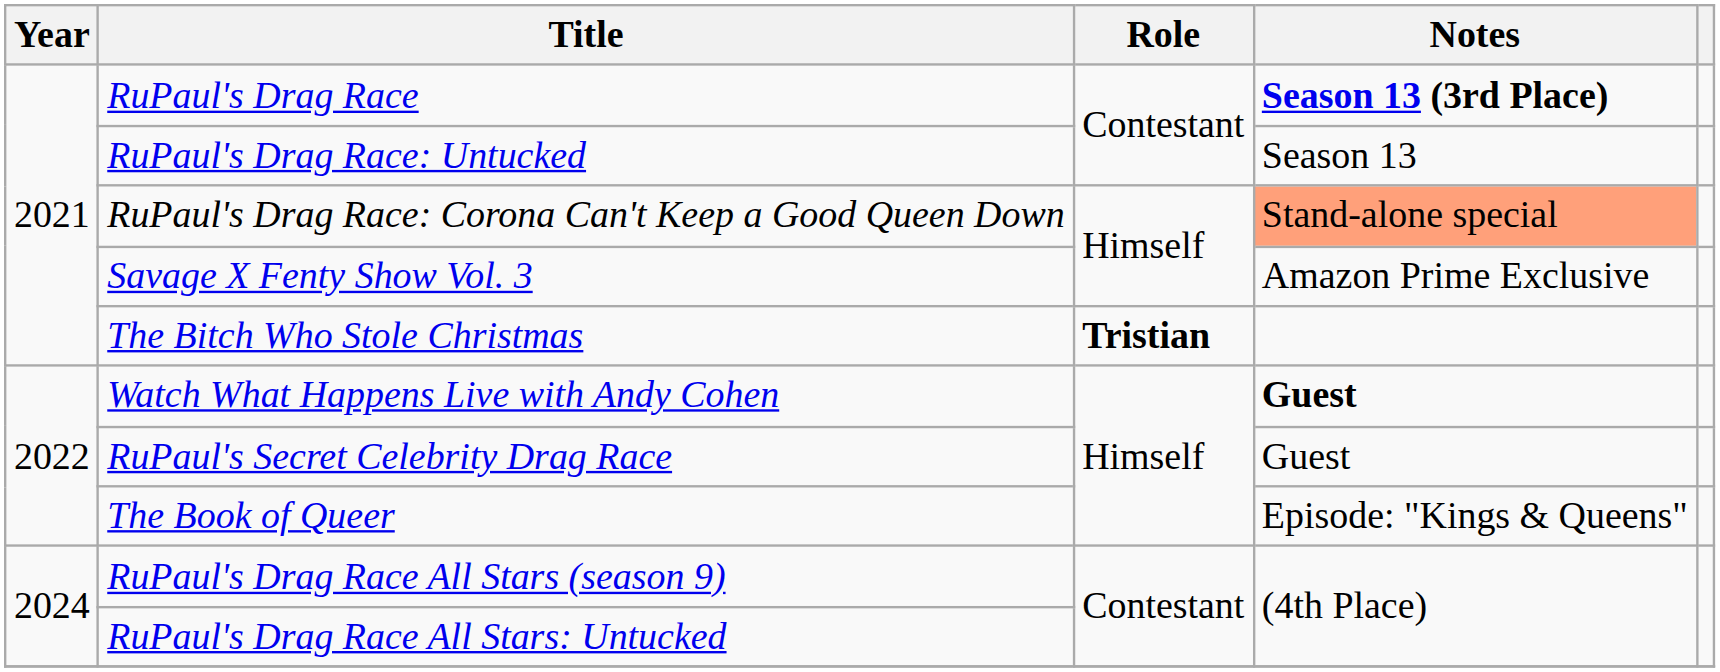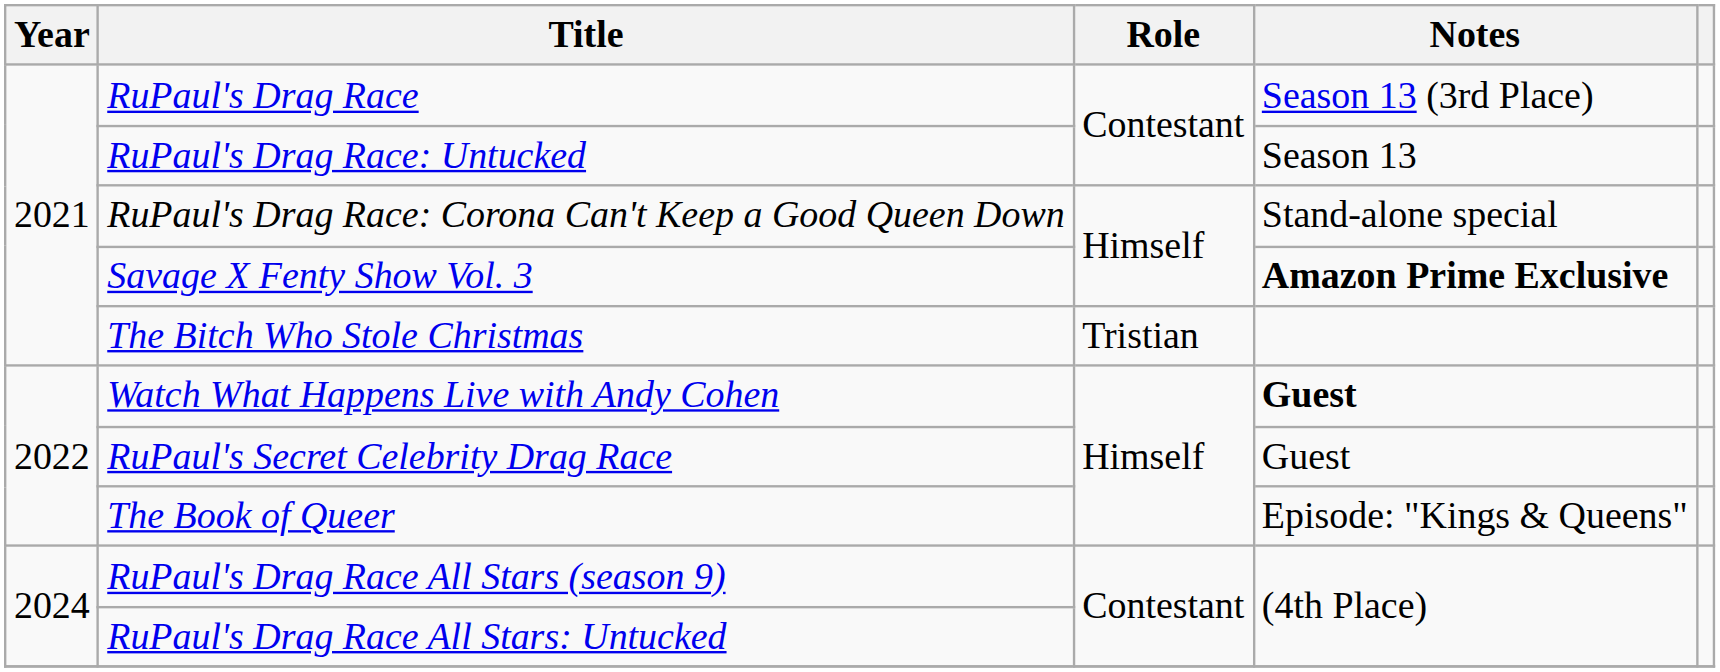RuPaul's Drag Race | Notes: bold -> normal
RuPaul's Drag Race: Corona Can't Keep a Good Queen Down | Notes: lightsalmon background -> no background
Savage X Fenty Show Vol. 3 | Notes: normal -> bold
The Bitch Who Stole Christmas | Role: bold -> normal
